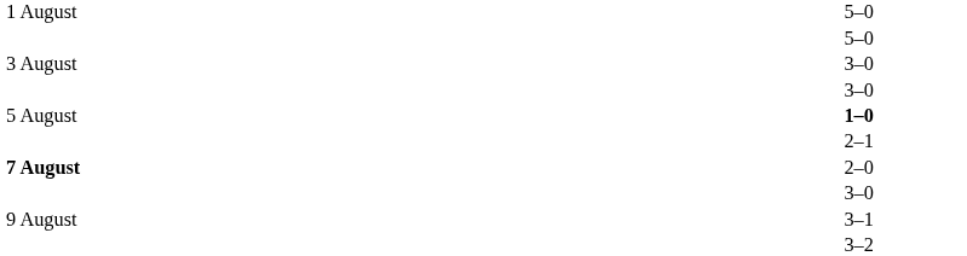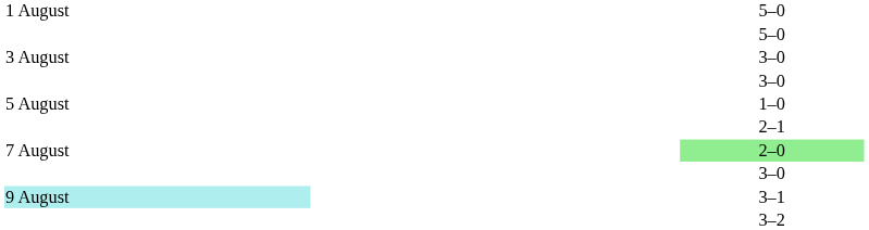1–0 | column 2: bold -> normal
2–0 | column 1: bold -> normal
2–0 | column 2: no background -> lightgreen background
3–1 | column 1: no background -> paleturquoise background
